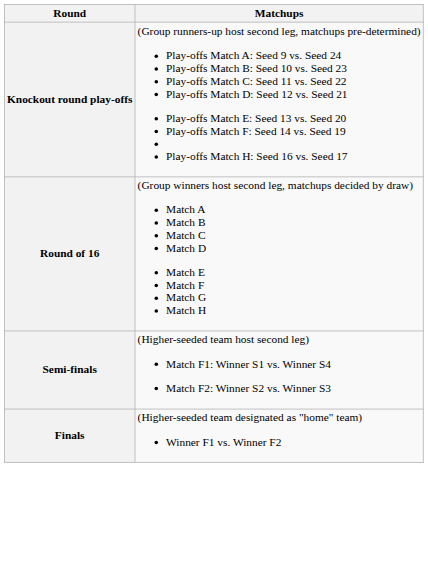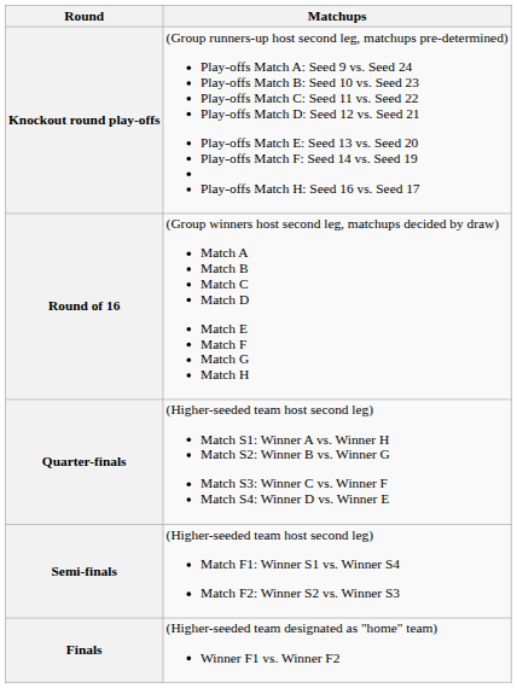+ row: Quarter-finals | (Higher-seeded team host second leg) Match S1: Winner A vs. Winner H Match S2: Winner B vs. Winner G Match S3: Winner C vs. Winner F Match S4: Winner D vs. Winner E
